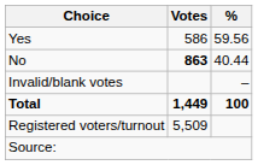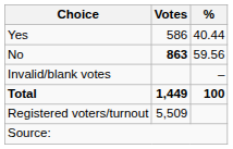Yes | %: 59.56 -> 40.44
No | %: 40.44 -> 59.56
